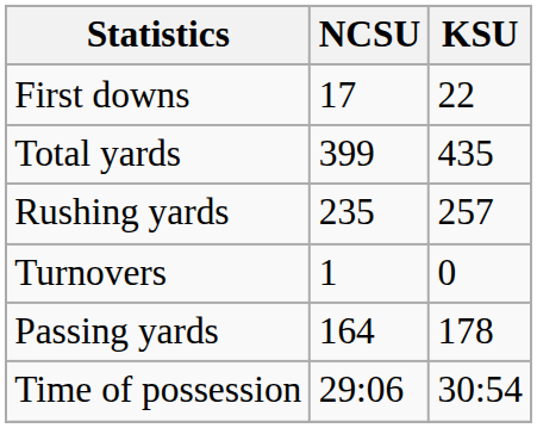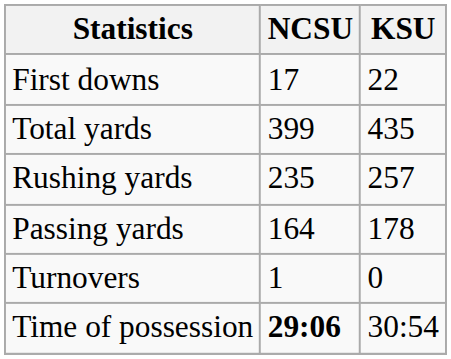rows swapped: Passing yards <-> Turnovers
Time of possession | NCSU: normal -> bold
